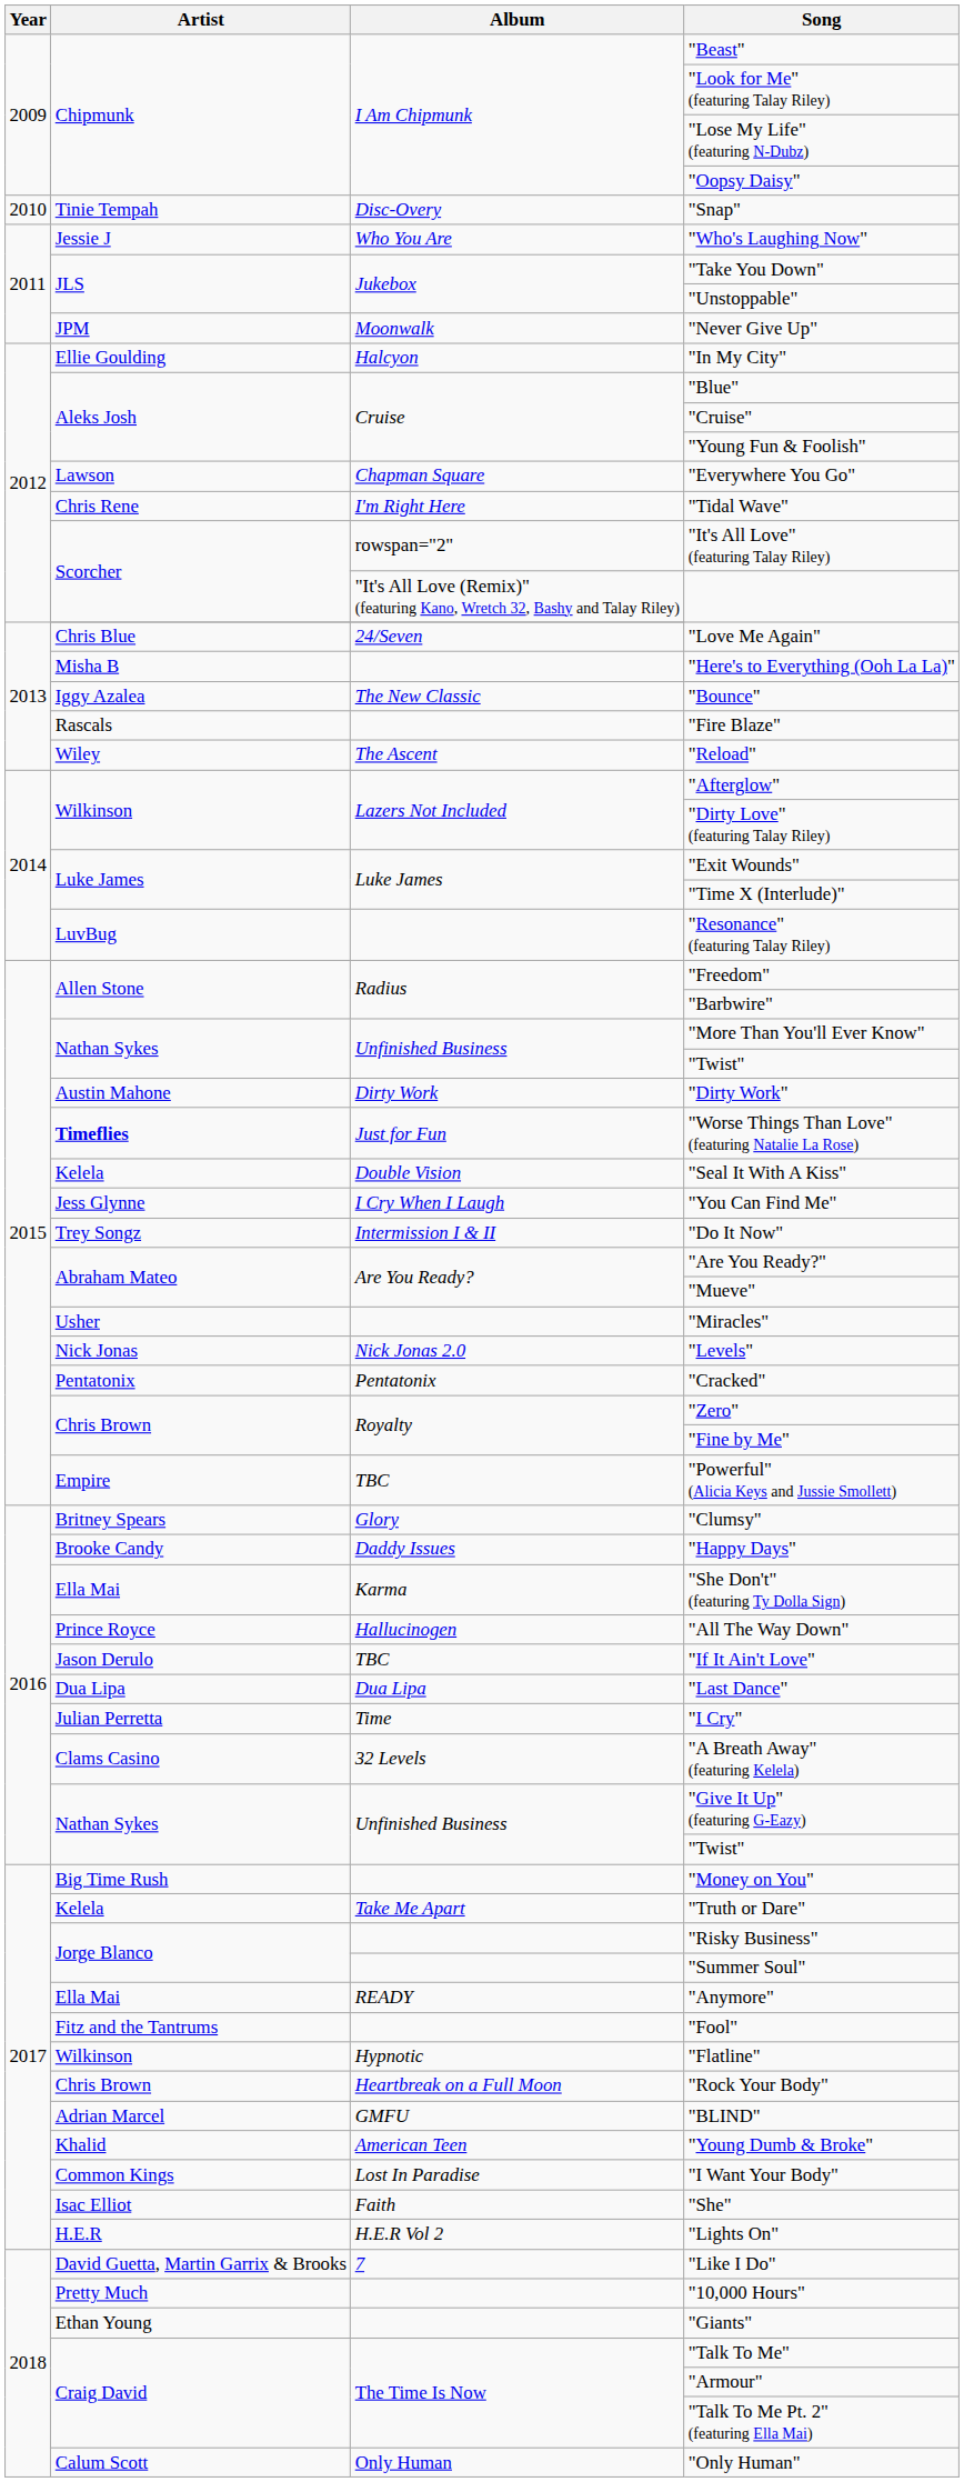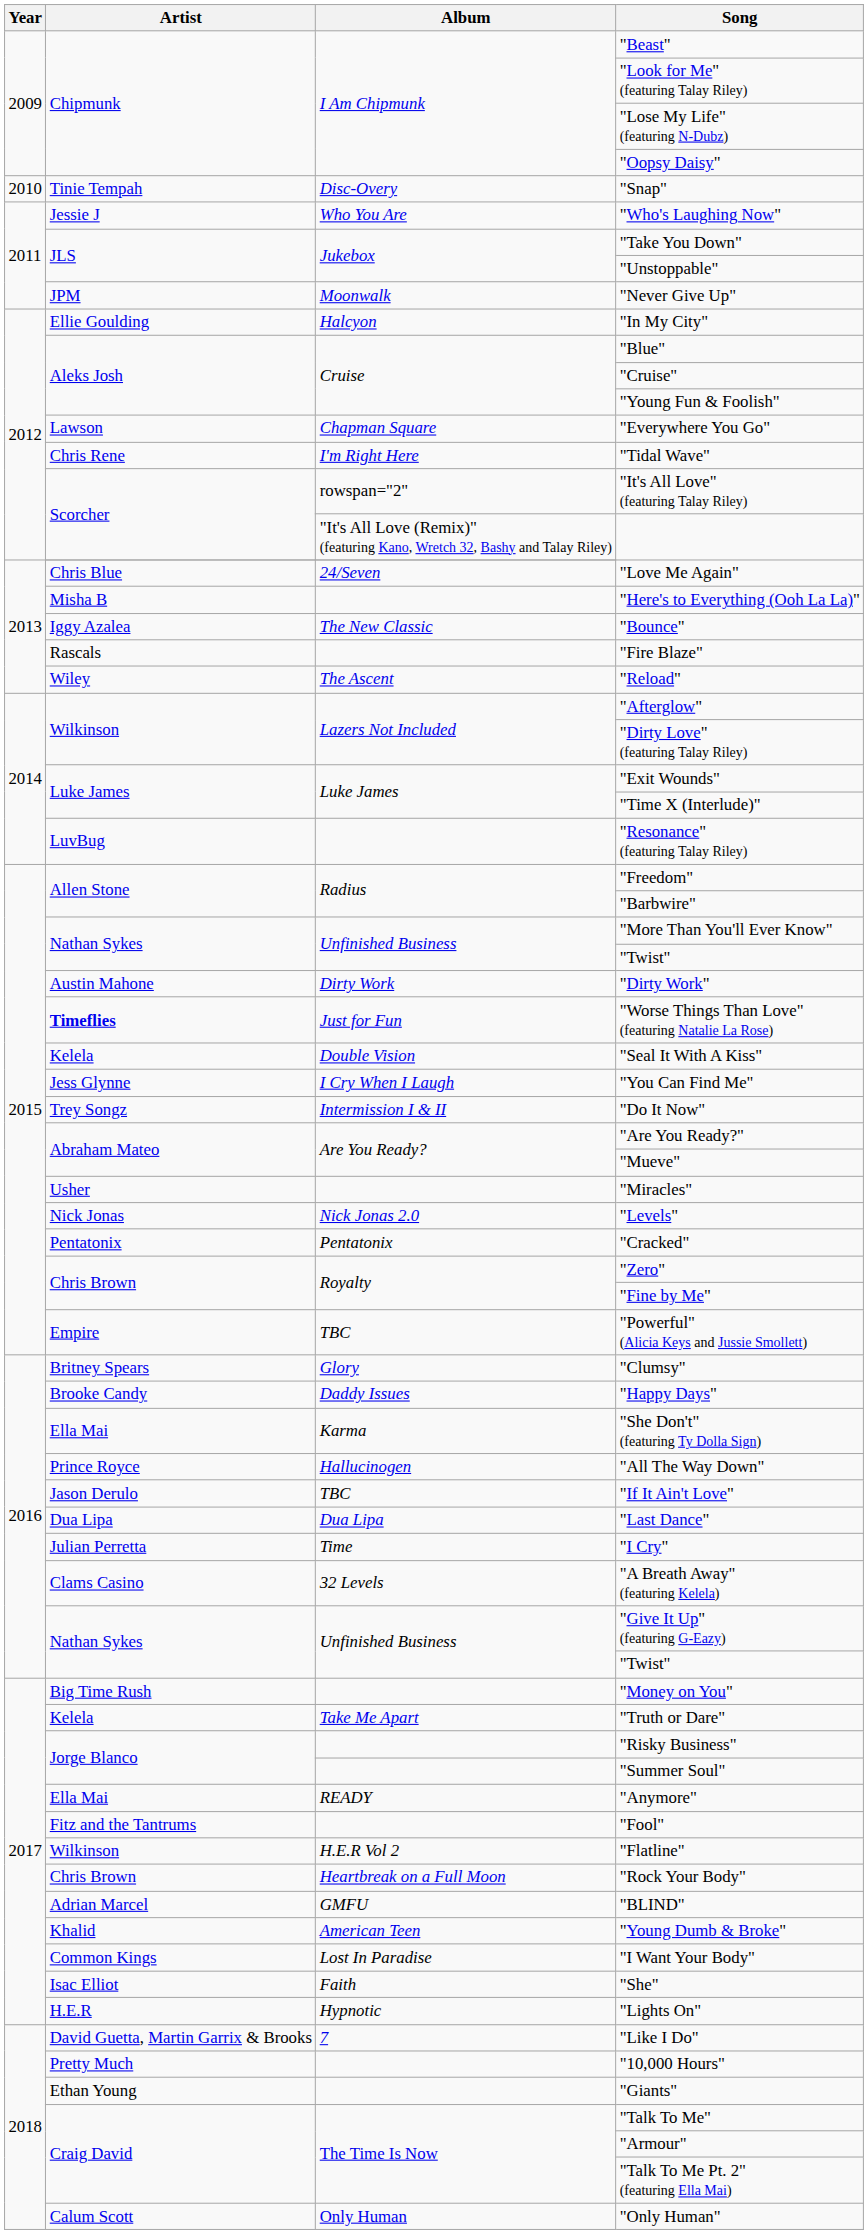"Flatline" | Album: Hypnotic -> H.E.R Vol 2
"Lights On" | Album: H.E.R Vol 2 -> Hypnotic
